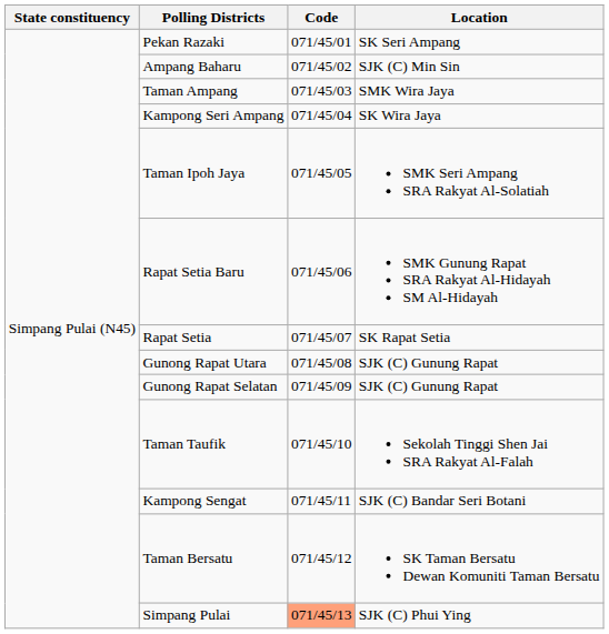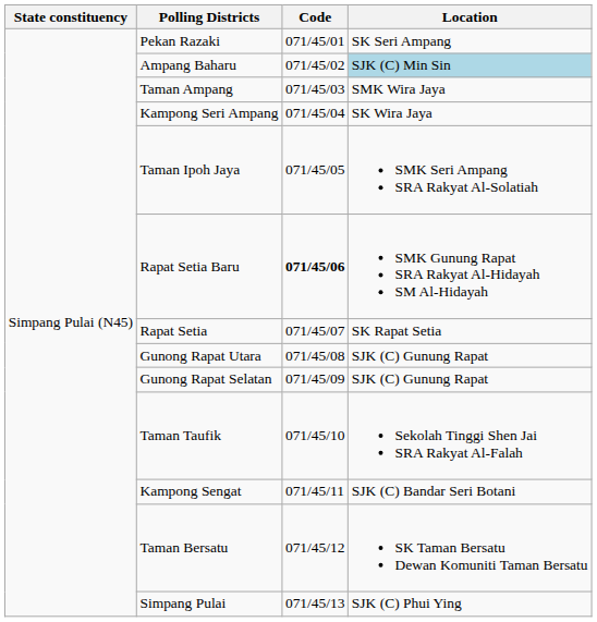Ampang Baharu | Location: no background -> lightblue background
Rapat Setia Baru | Code: normal -> bold
Simpang Pulai | Code: lightsalmon background -> no background
